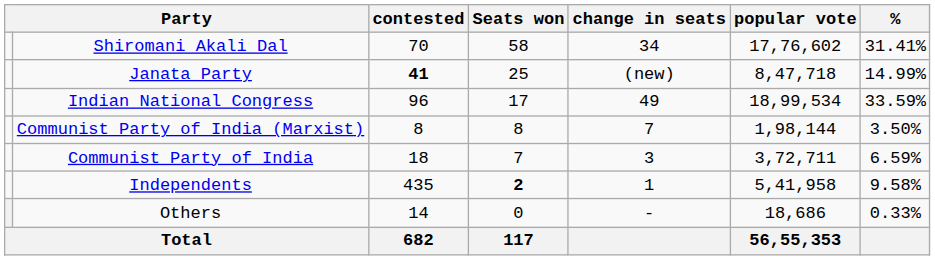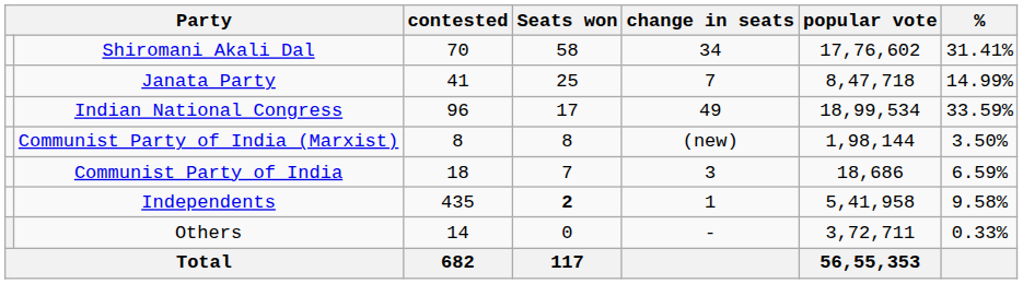Janata Party | contested: bold -> normal
Janata Party | change in seats: (new) -> 7
Communist Party of India (Marxist) | change in seats: 7 -> (new)
Communist Party of India | popular vote: 3,72,711 -> 18,686
Others | popular vote: 18,686 -> 3,72,711
